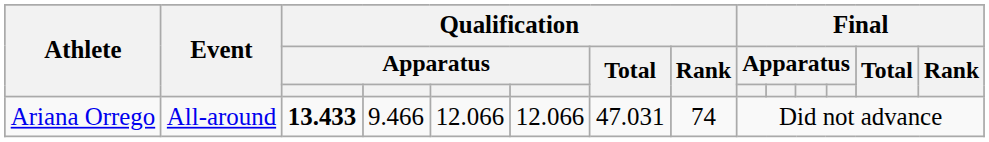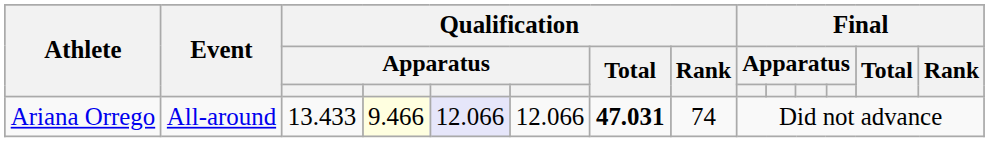row 4 | column 3: bold -> normal
row 4 | column 4: no background -> lightyellow background
row 4 | column 5: no background -> lavender background
row 4 | Qualification / Total: normal -> bold
